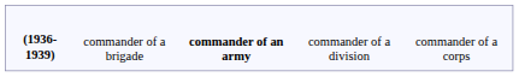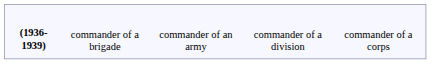commander of a brigade | column 3: bold -> normal
